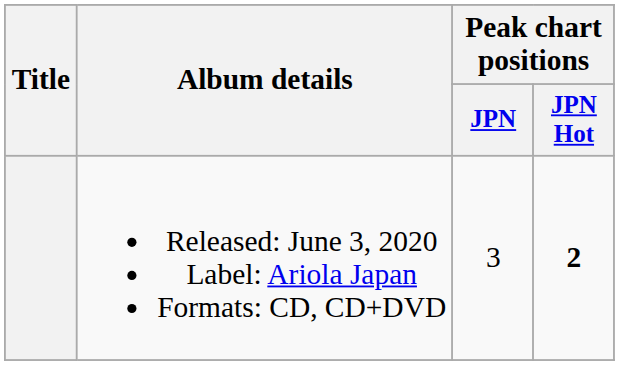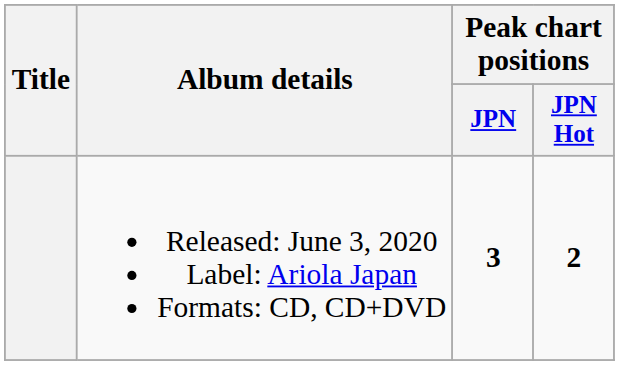row 3 | Peak chart positions / JPN: normal -> bold
